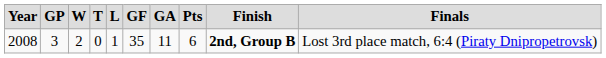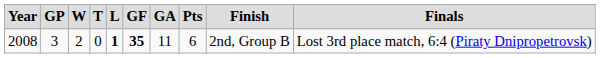2008 | column 5: normal -> bold
2008 | column 6: normal -> bold
2008 | column 9: bold -> normal
